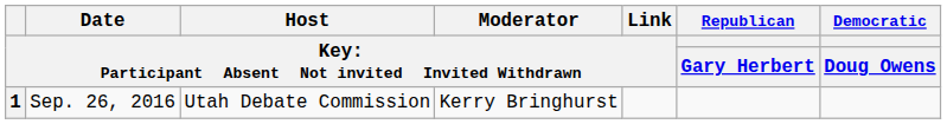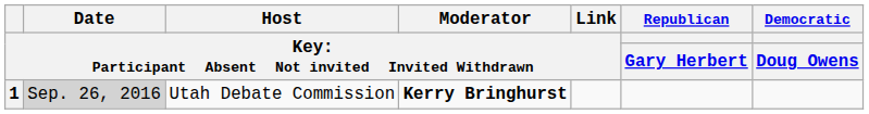1 | column 2: no background -> lightgrey background
1 | column 4: normal -> bold
